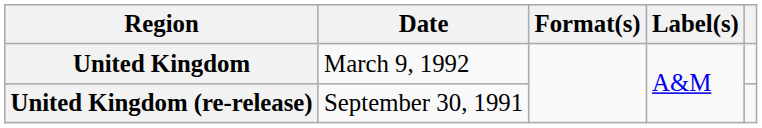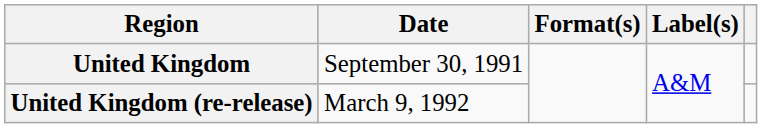United Kingdom | Date: March 9, 1992 -> September 30, 1991
United Kingdom (re-release) | Date: September 30, 1991 -> March 9, 1992
